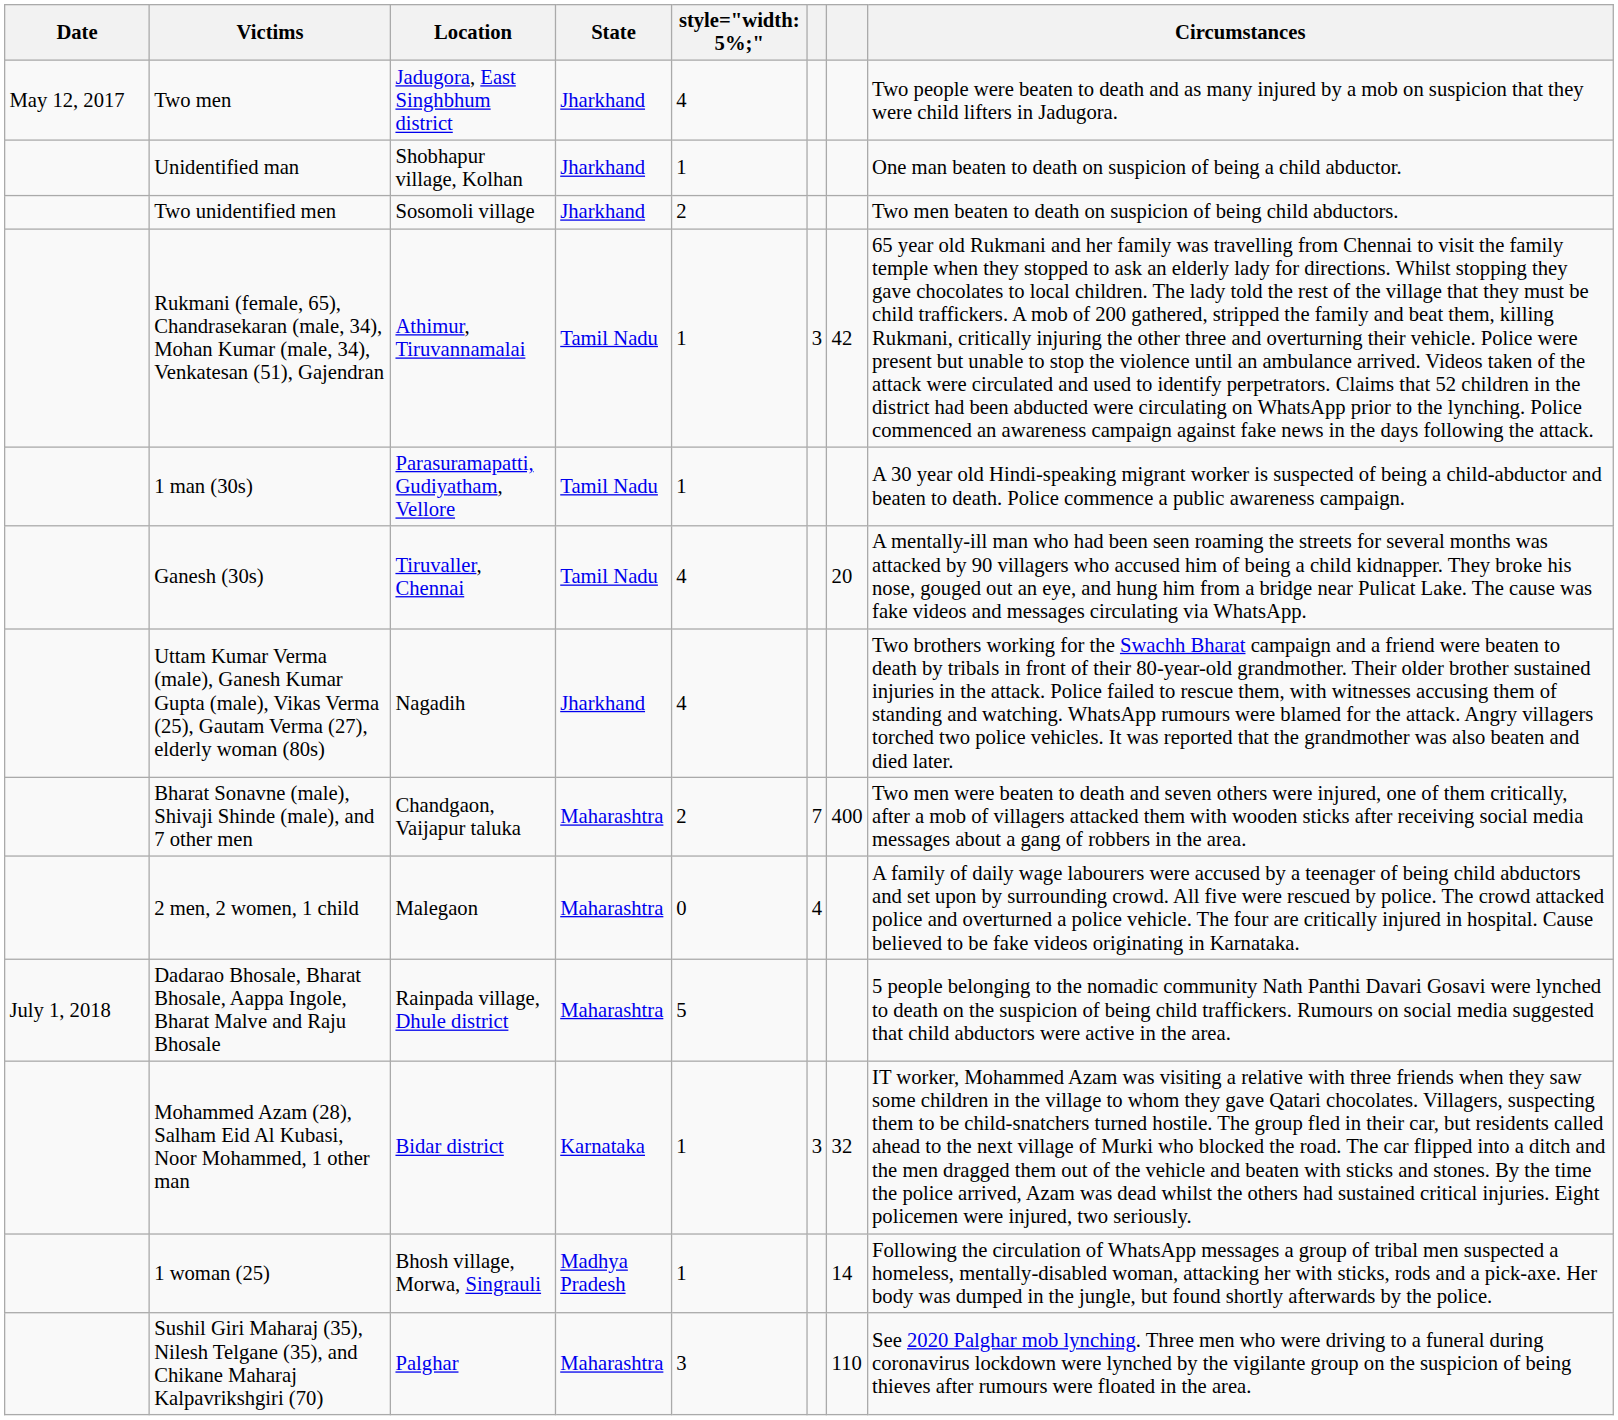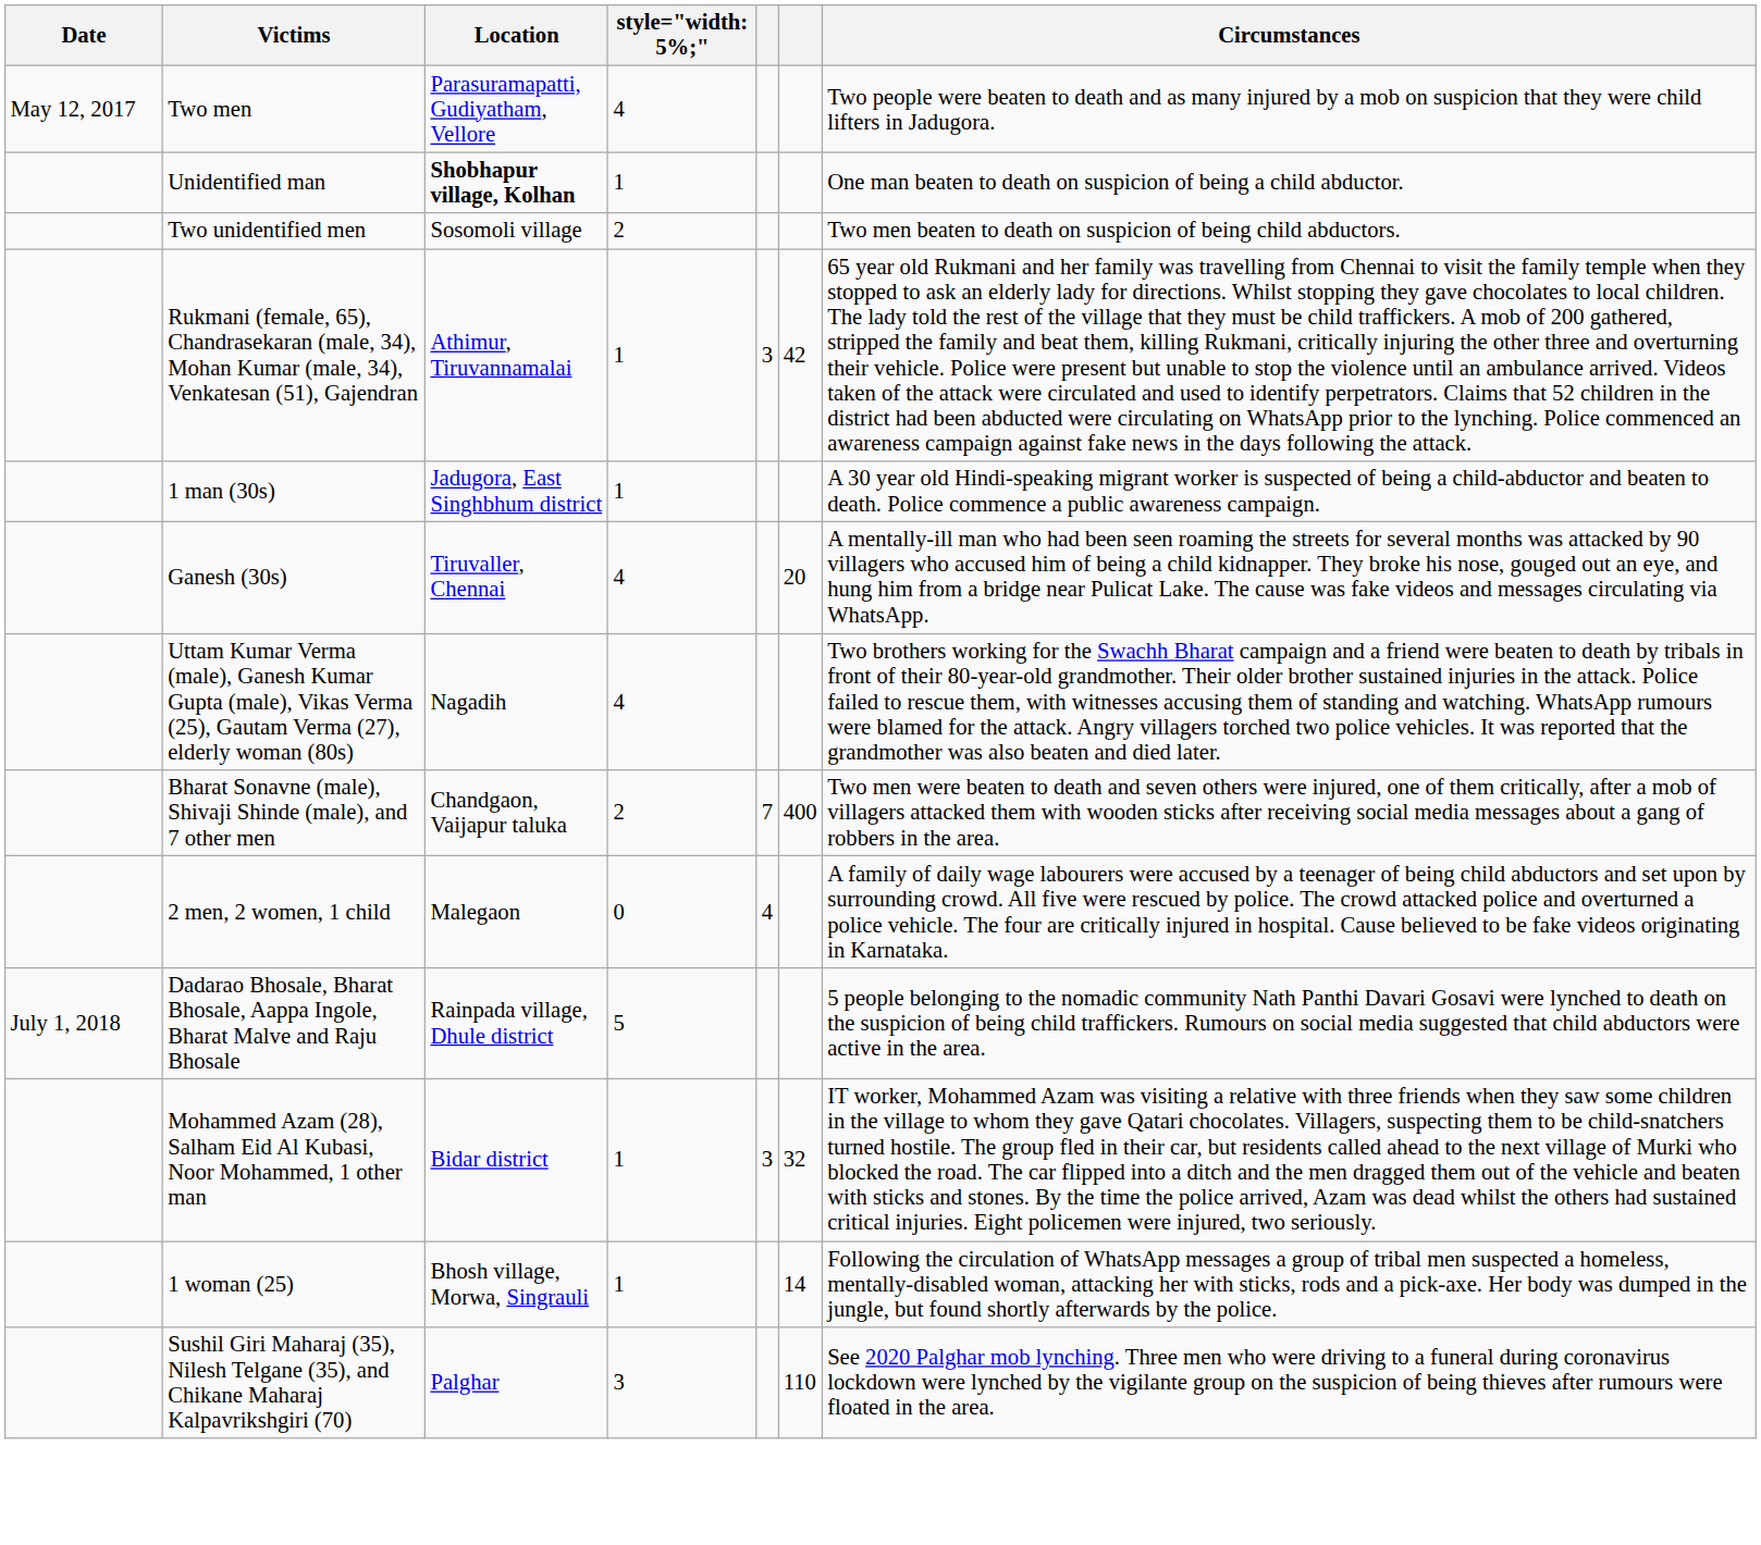- column: State | Jharkhand | Jharkhand | Jharkhand | Tamil Nadu | Tamil Nadu | Tamil Nadu | Jharkhand | Maharashtra | Maharashtra | Maharashtra | Karnataka | Madhya Pradesh | Maharashtra
Two men | Location: Jadugora, East Singhbhum district -> Parasuramapatti, Gudiyatham, Vellore
Unidentified man | Location: normal -> bold
1 man (30s) | Location: Parasuramapatti, Gudiyatham, Vellore -> Jadugora, East Singhbhum district
